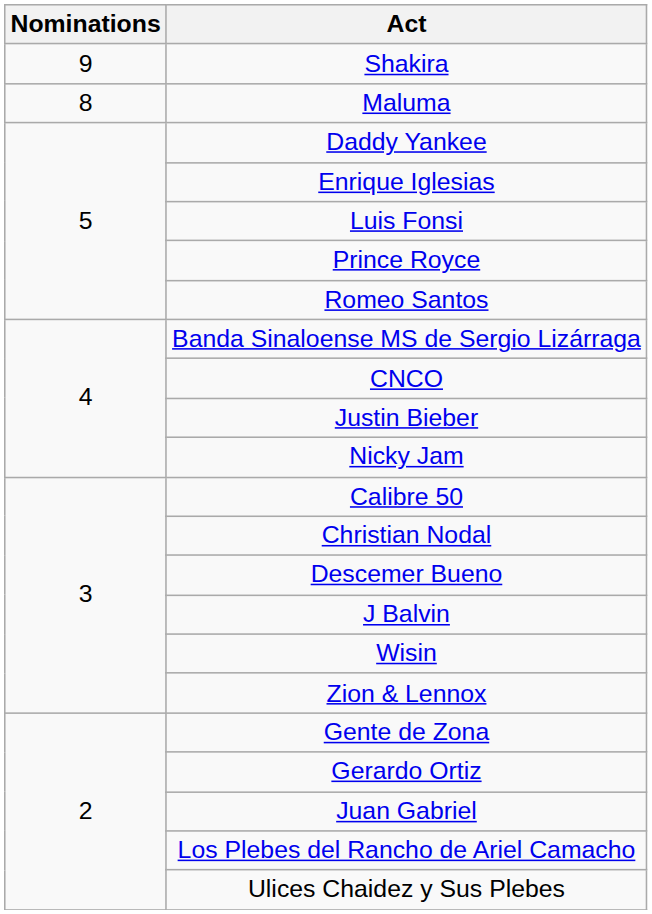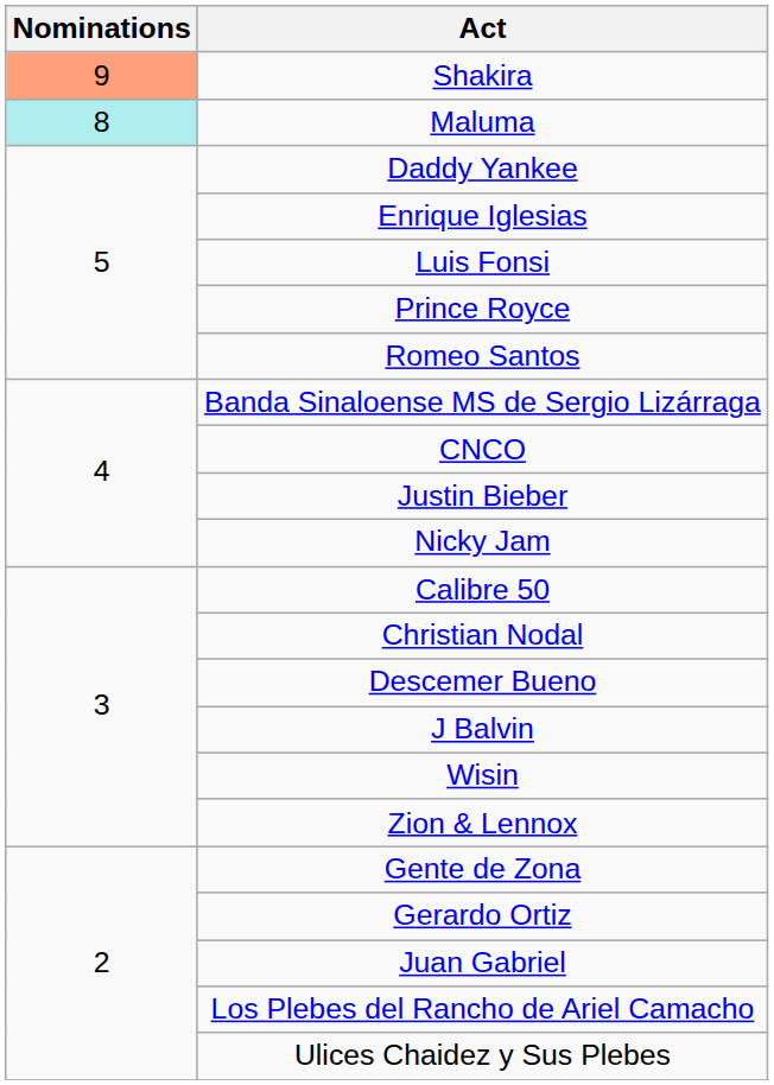Shakira | Nominations: no background -> lightsalmon background
Maluma | Nominations: no background -> paleturquoise background
